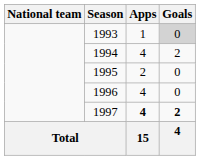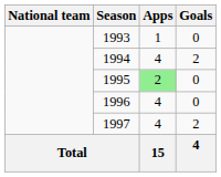1993 | Goals: lightgrey background -> no background
1995 | Apps: no background -> lightgreen background
1997 | Apps: bold -> normal
1997 | Goals: bold -> normal
